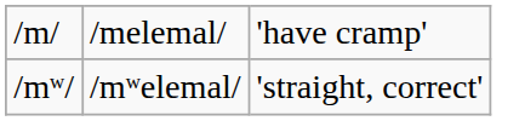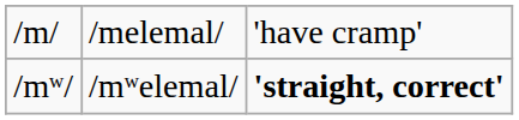/mʷ/ | column 3: normal -> bold
